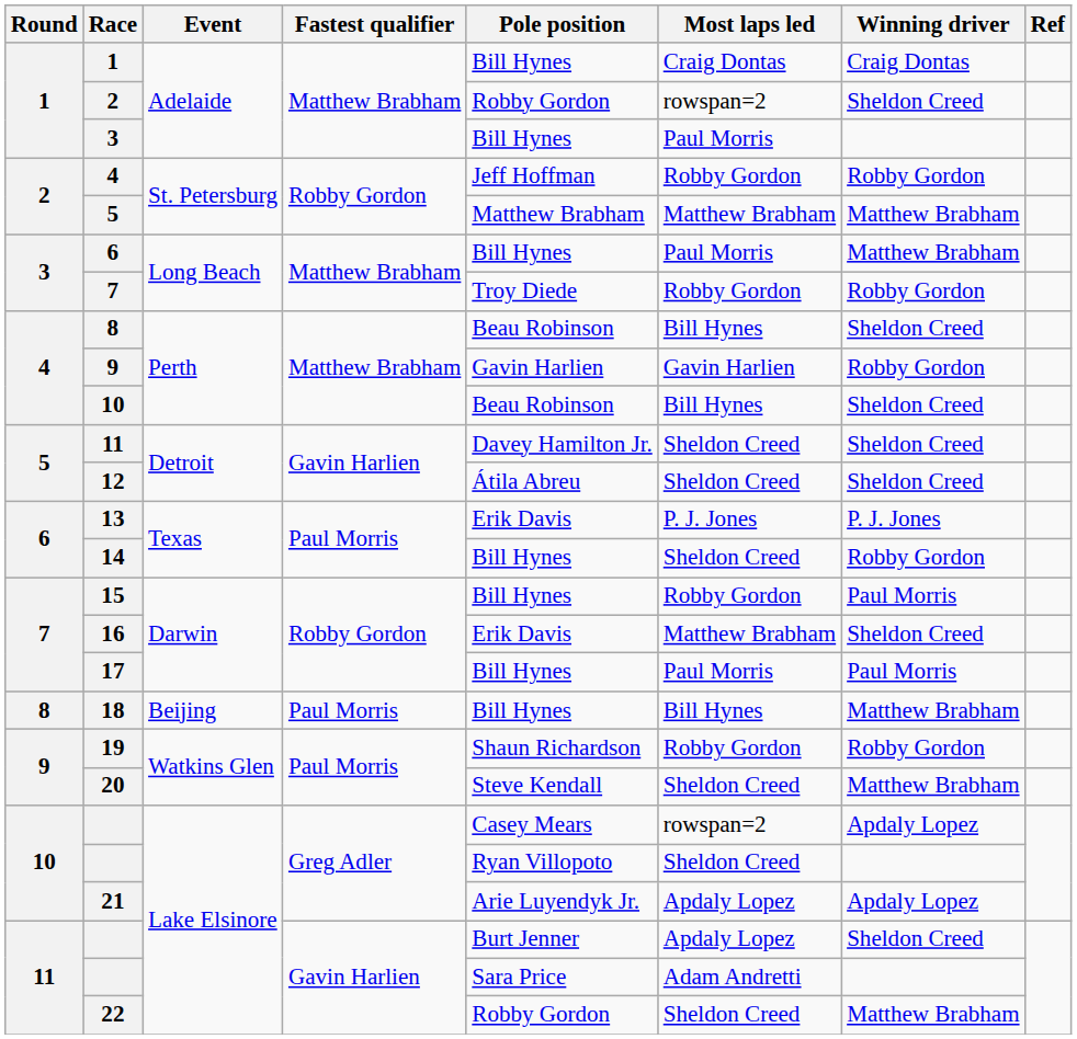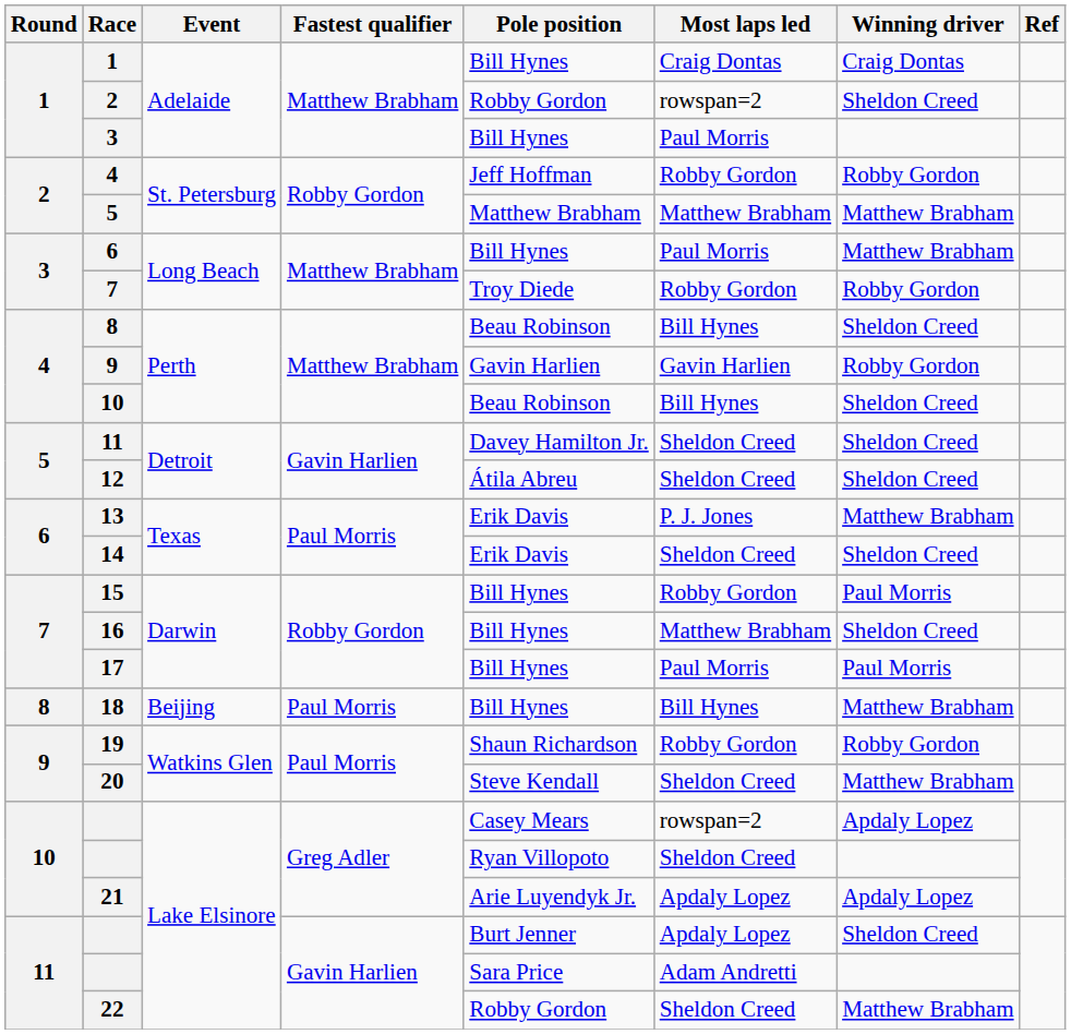13 | Winning driver: P. J. Jones -> Matthew Brabham
14 | Pole position: Bill Hynes -> Erik Davis
14 | Winning driver: Robby Gordon -> Sheldon Creed
16 | Pole position: Erik Davis -> Bill Hynes
